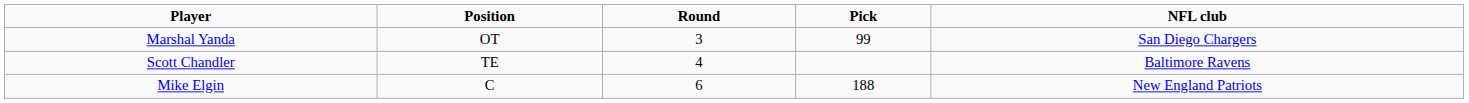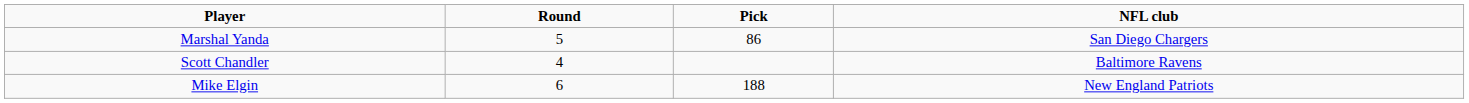- column: Position | OT | TE | C
Marshal Yanda | Round: 3 -> 5
Marshal Yanda | Pick: 99 -> 86
